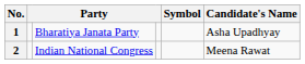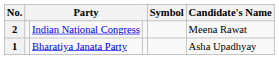rows swapped: 1 <-> 2
